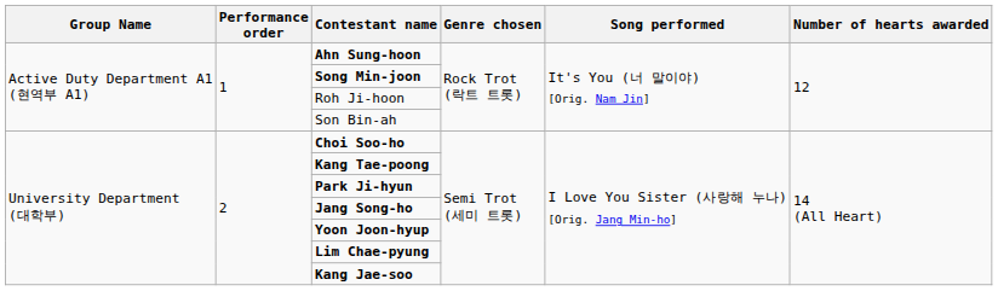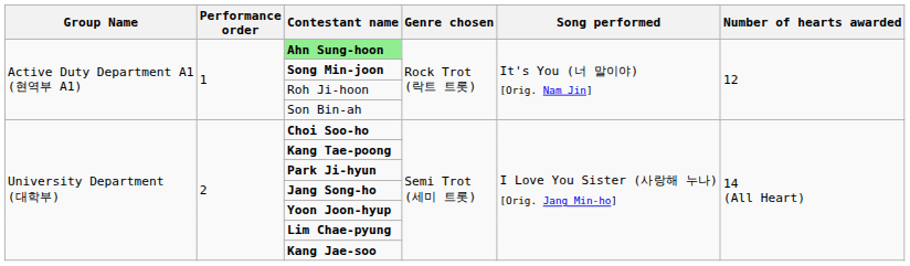Ahn Sung-hoon | Contestant name: no background -> lightgreen background
